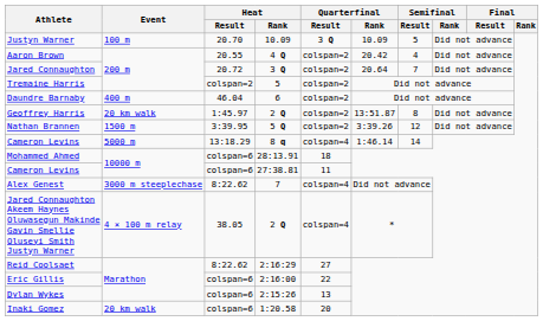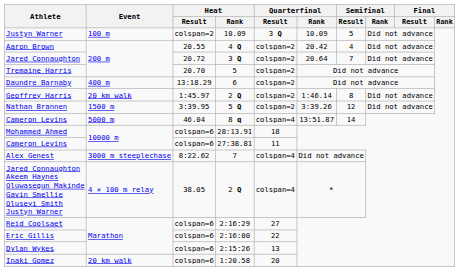Justyn Warner | Heat / Result: 20.70 -> colspan=2
Tremaine Harris | Heat / Result: colspan=2 -> 20.70
Daundre Barnaby | Heat / Result: 46.04 -> 13:18.29
Geoffrey Harris | Quarterfinal / Rank: 13:51.87 -> 1:46.14
Cameron Levins / 8 q | Heat / Result: 13:18.29 -> 46.04
Cameron Levins / 8 q | Quarterfinal / Rank: 1:46.14 -> 13:51.87
Reid Coolsaet | Heat / Result: 8:22.62 -> colspan=6
